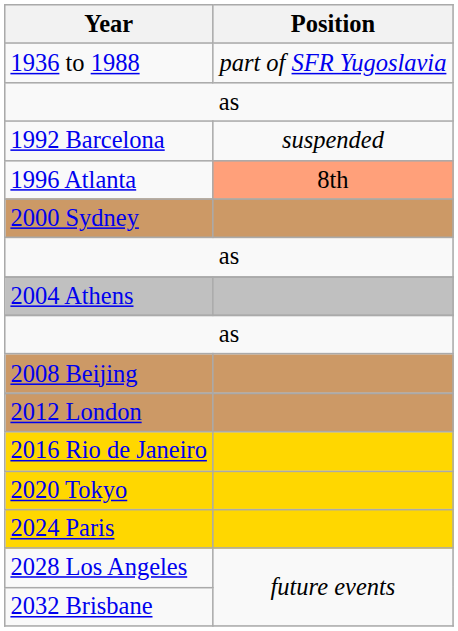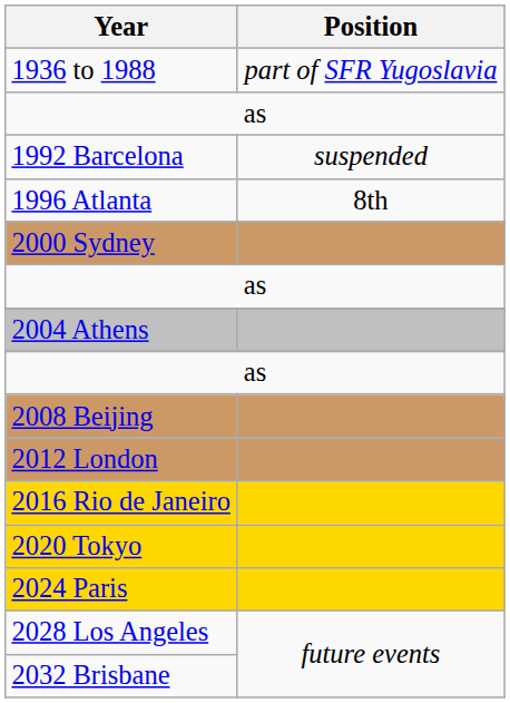1996 Atlanta | Position: lightsalmon background -> no background
